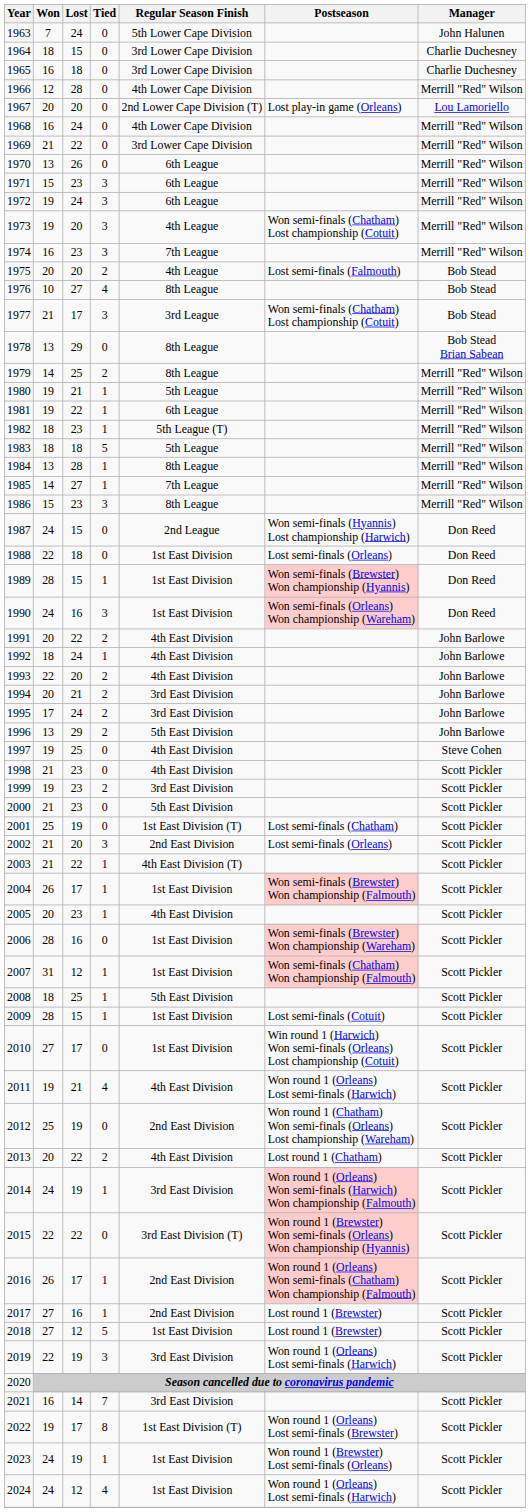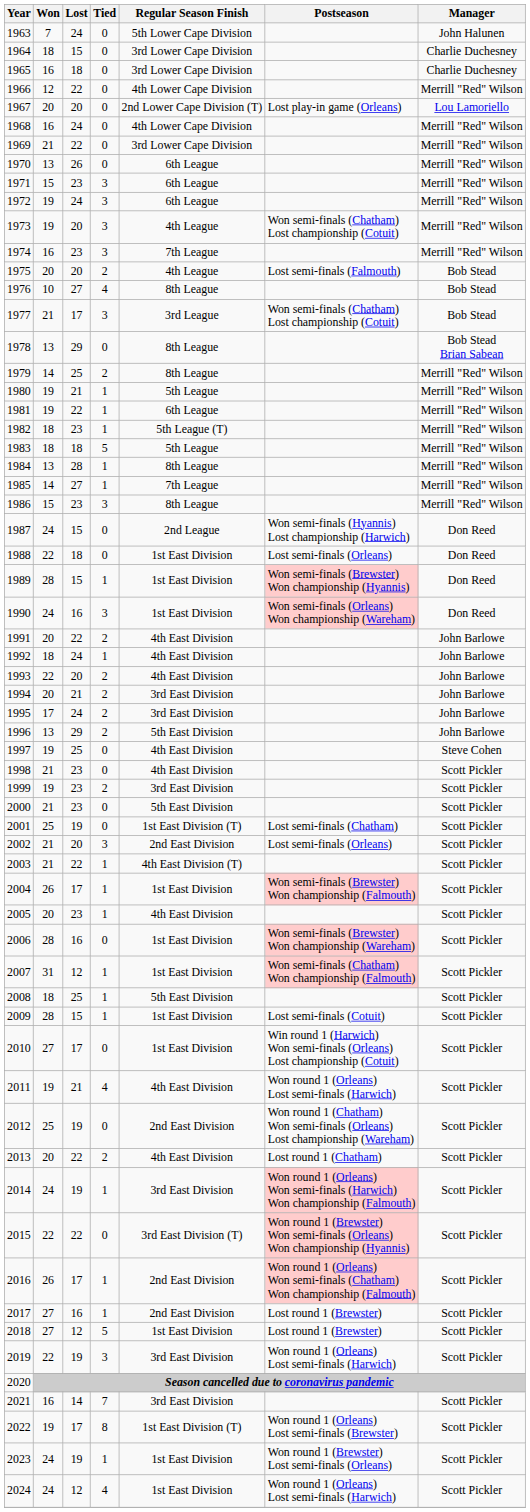1966 | Lost: 28 -> 22
